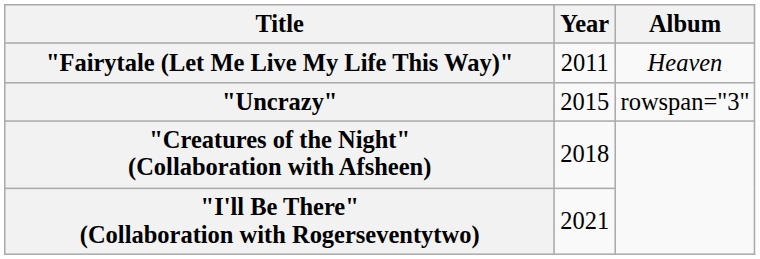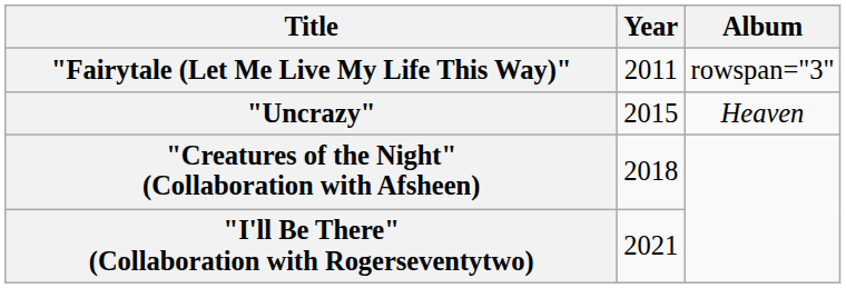"Fairytale (Let Me Live My Life This Way)" | Album: Heaven -> rowspan="3"
"Uncrazy" | Album: rowspan="3" -> Heaven
